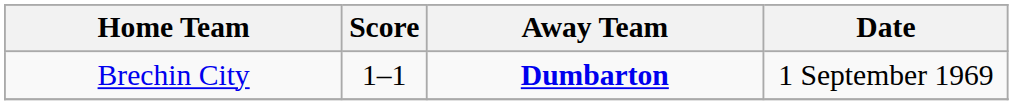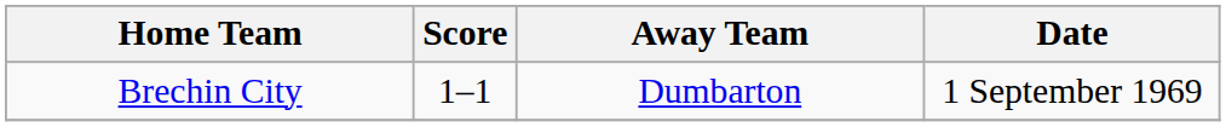Brechin City | Away Team: bold -> normal
